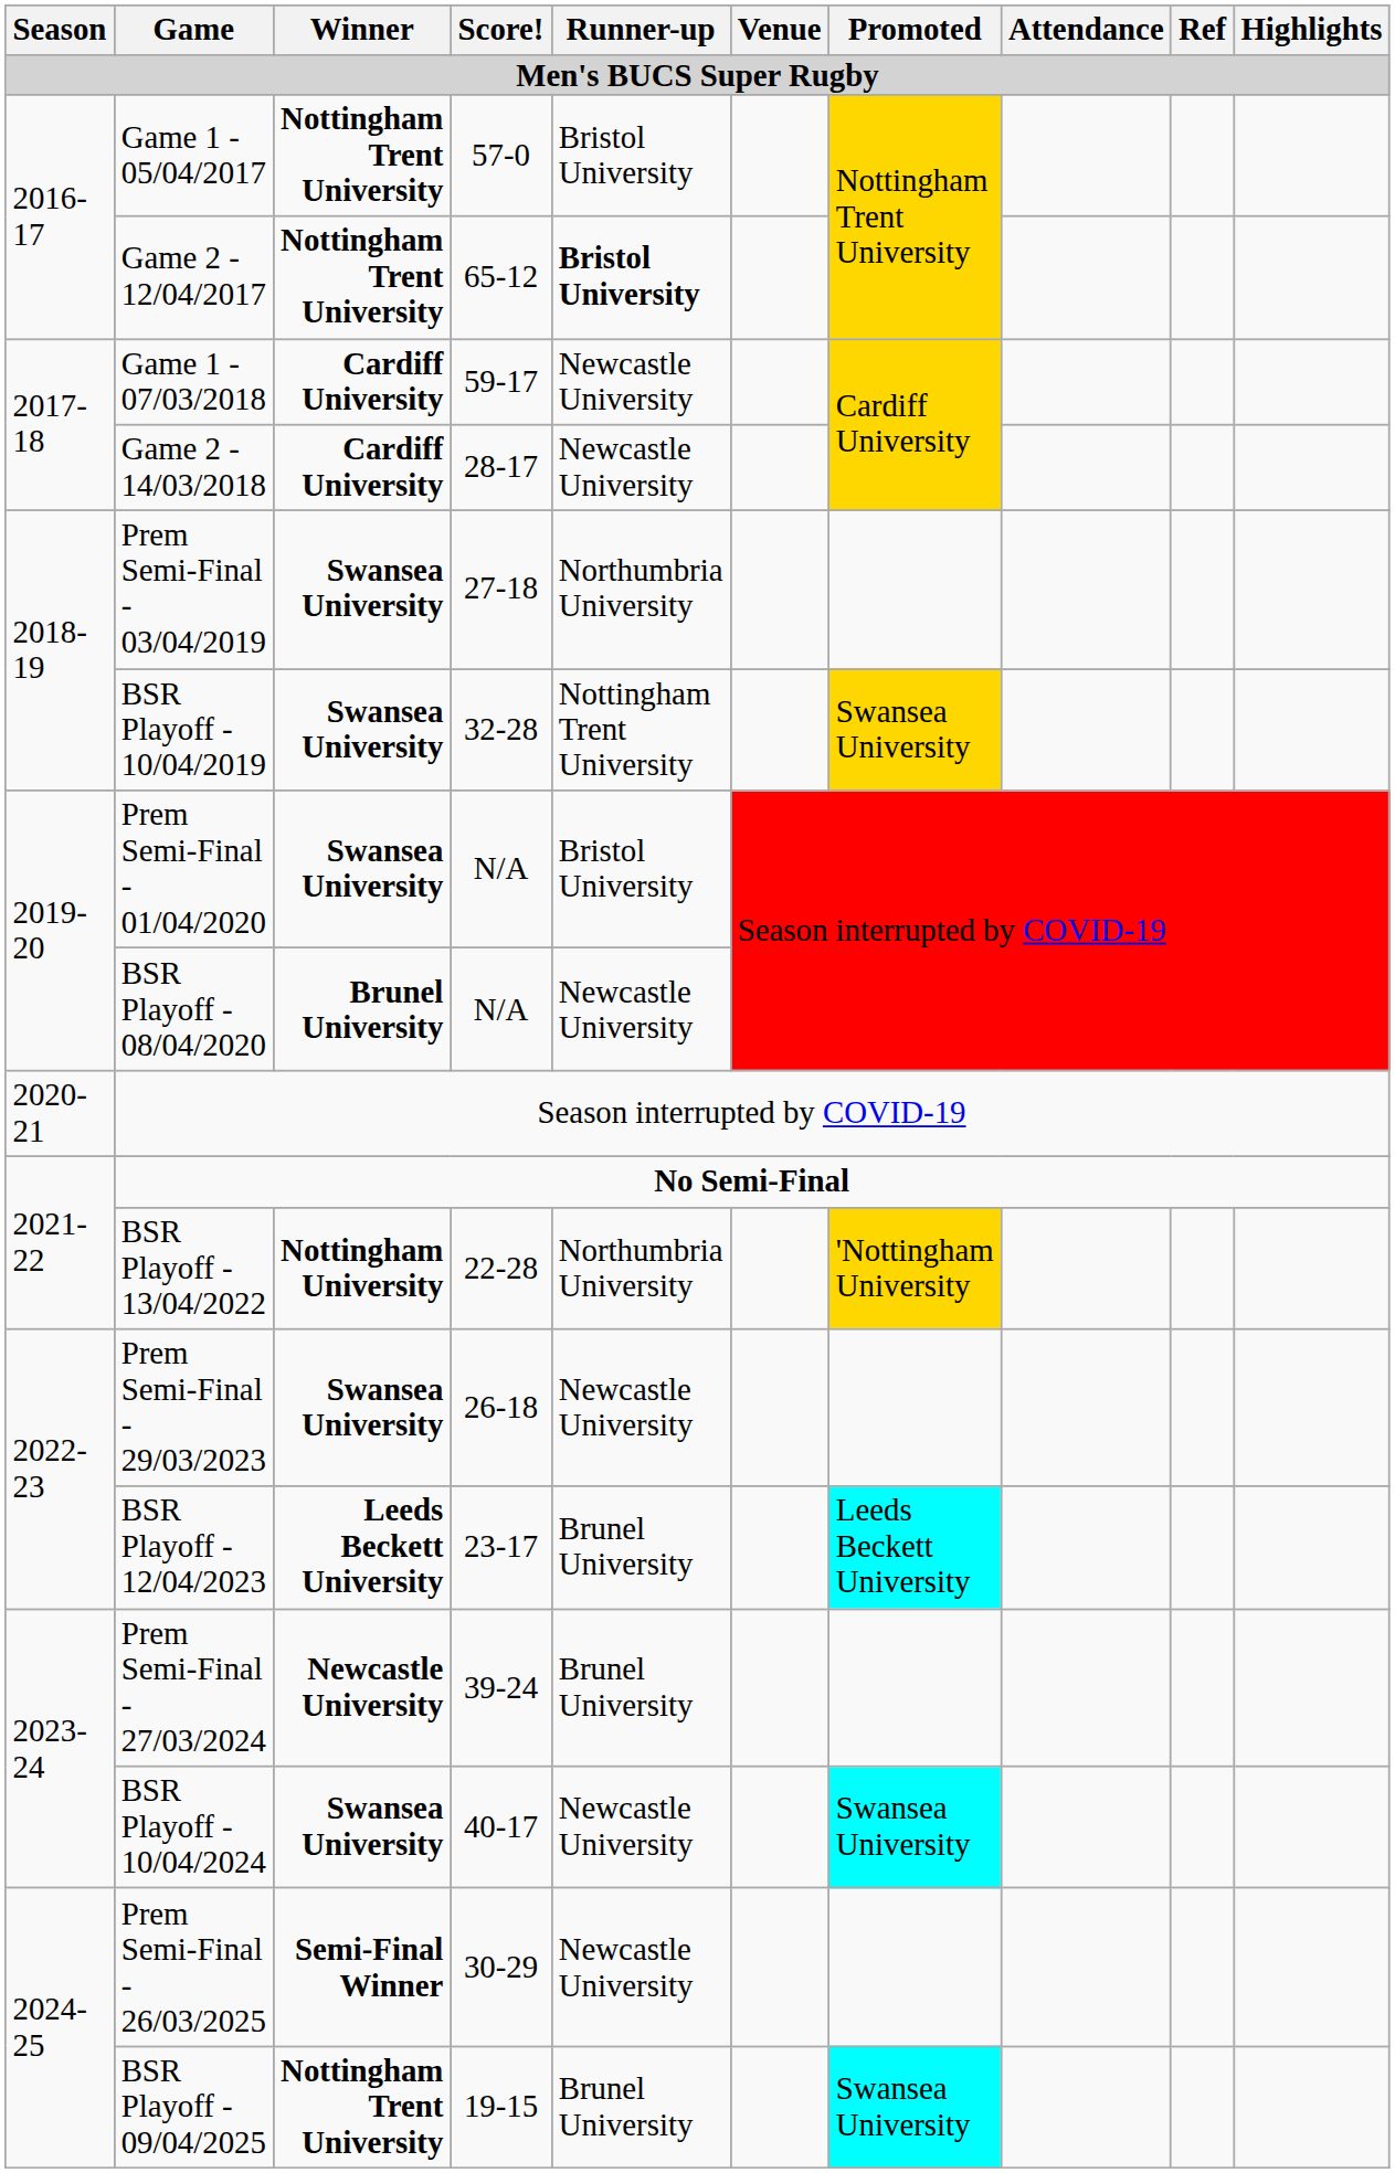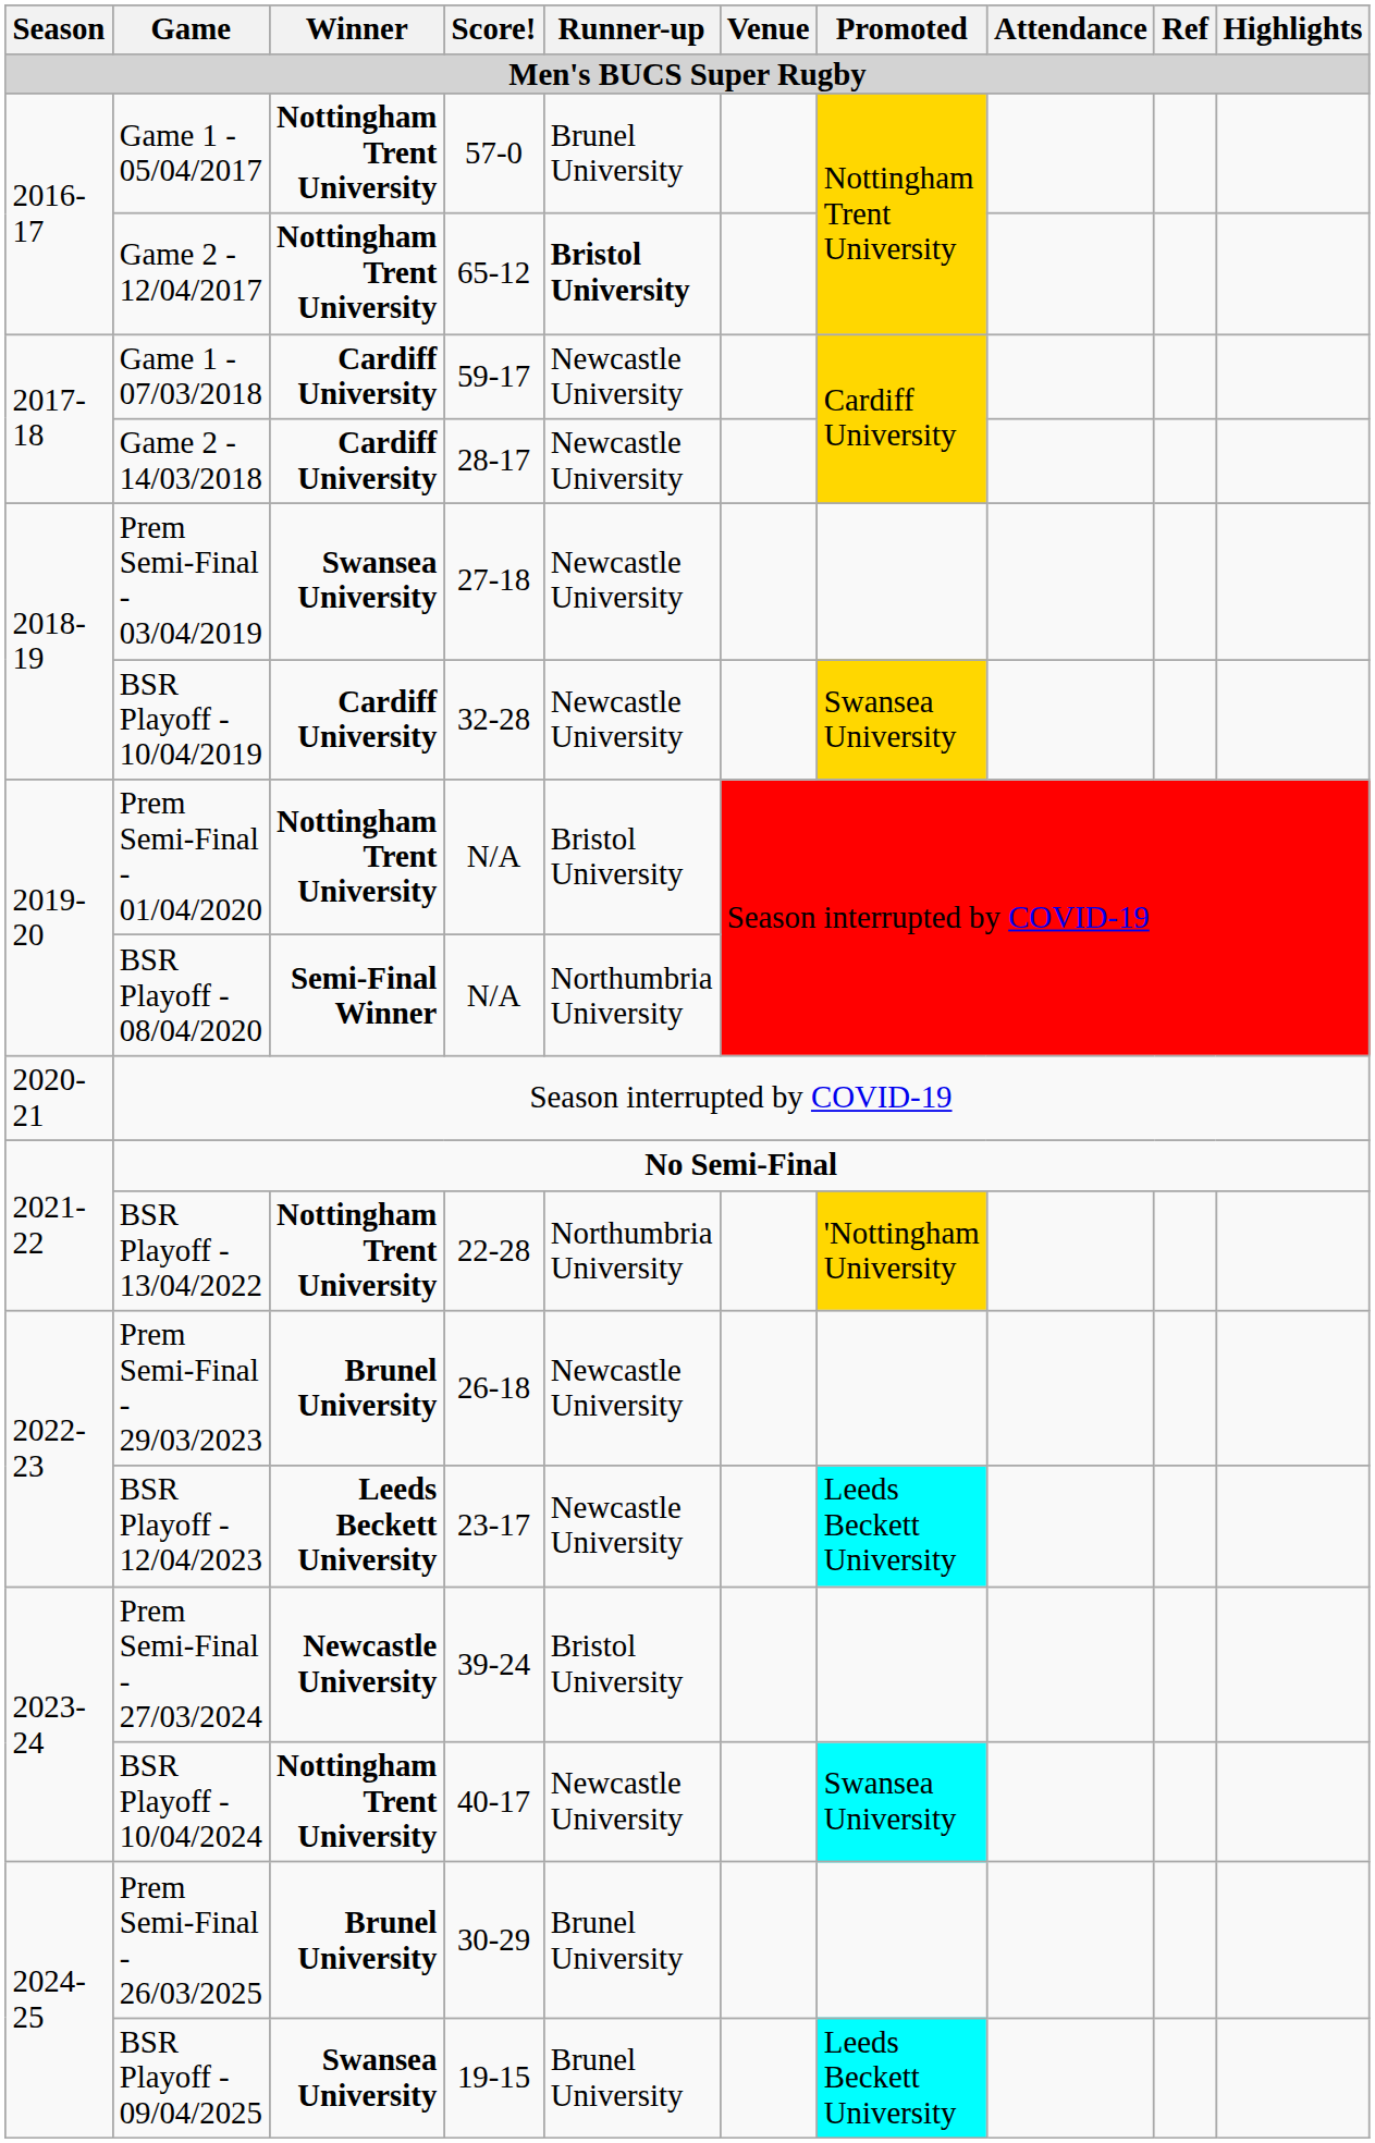Game 1 - 05/04/2017 | Runner-up: Bristol University -> Brunel University
Prem Semi-Final - 03/04/2019 | Runner-up: Northumbria University -> Newcastle University
BSR Playoff - 10/04/2019 | Winner: Swansea University -> Cardiff University
BSR Playoff - 10/04/2019 | Runner-up: Nottingham Trent University -> Newcastle University
Prem Semi-Final - 01/04/2020 | Winner: Swansea University -> Nottingham Trent University
BSR Playoff - 08/04/2020 | Winner: Brunel University -> Semi-Final Winner
BSR Playoff - 08/04/2020 | Runner-up: Newcastle University -> Northumbria University
BSR Playoff - 13/04/2022 | Winner: Nottingham University -> Nottingham Trent University
Prem Semi-Final - 29/03/2023 | Winner: Swansea University -> Brunel University
BSR Playoff - 12/04/2023 | Runner-up: Brunel University -> Newcastle University
Prem Semi-Final - 27/03/2024 | Runner-up: Brunel University -> Bristol University
BSR Playoff - 10/04/2024 | Winner: Swansea University -> Nottingham Trent University
Prem Semi-Final - 26/03/2025 | Winner: Semi-Final Winner -> Brunel University
Prem Semi-Final - 26/03/2025 | Runner-up: Newcastle University -> Brunel University
BSR Playoff - 09/04/2025 | Winner: Nottingham Trent University -> Swansea University
BSR Playoff - 09/04/2025 | Promoted: Swansea University -> Leeds Beckett University
